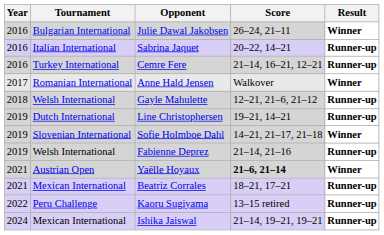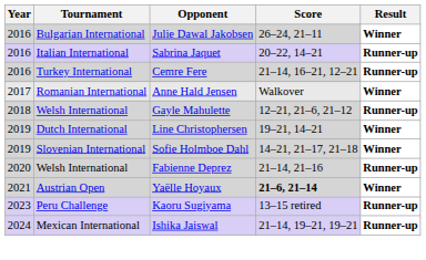Line Christophersen | Result: Runner-up -> Winner
Fabienne Deprez | Year: 2019 -> 2020
- row: 2021 | Mexican International | Beatriz Corrales | 18–21, 17–21 | Runner-up
Kaoru Sugiyama | Year: 2022 -> 2023
